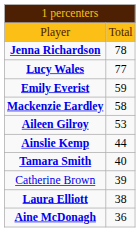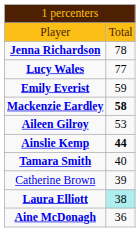Mackenzie Eardley | column 2: normal -> bold
Ainslie Kemp | column 2: normal -> bold
Laura Elliott | column 2: no background -> paleturquoise background
